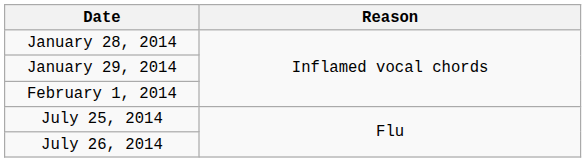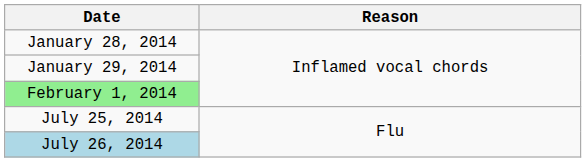February 1, 2014 | Date: no background -> lightgreen background
July 26, 2014 | Date: no background -> lightblue background
